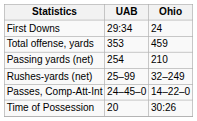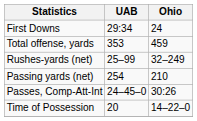rows swapped: Rushes-yards (net) <-> Passing yards (net)
Passes, Comp-Att-Int | Ohio: 14–22–0 -> 30:26
Time of Possession | Ohio: 30:26 -> 14–22–0
